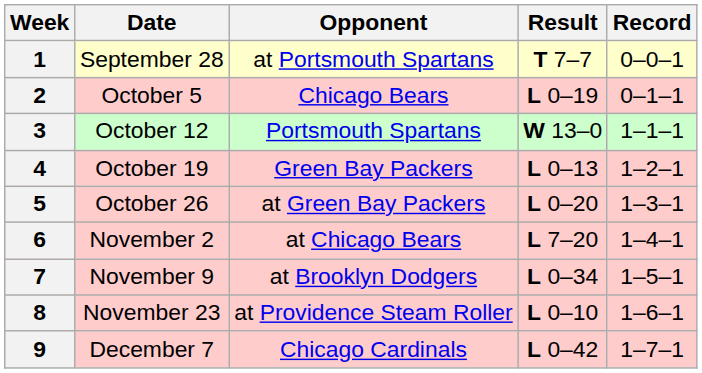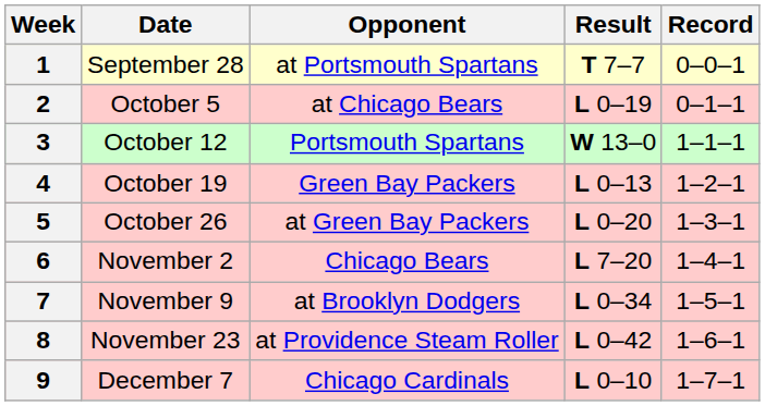2 | Opponent: Chicago Bears -> at Chicago Bears
6 | Opponent: at Chicago Bears -> Chicago Bears
8 | Result: L 0–10 -> L 0–42
9 | Result: L 0–42 -> L 0–10
